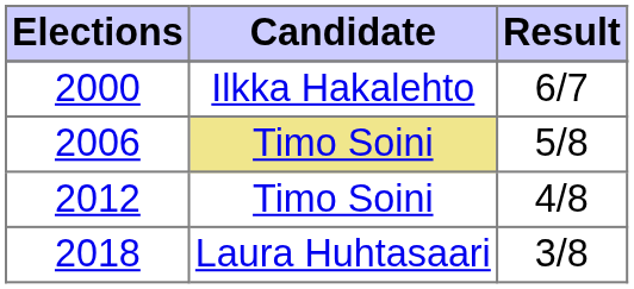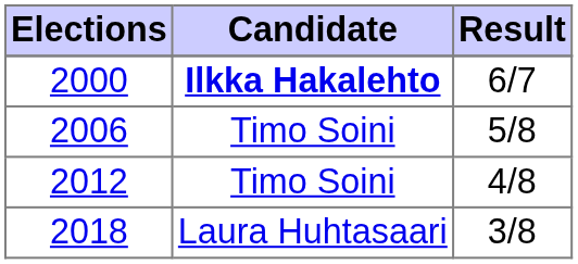2000 | Candidate: normal -> bold
2006 | Candidate: khaki background -> no background
